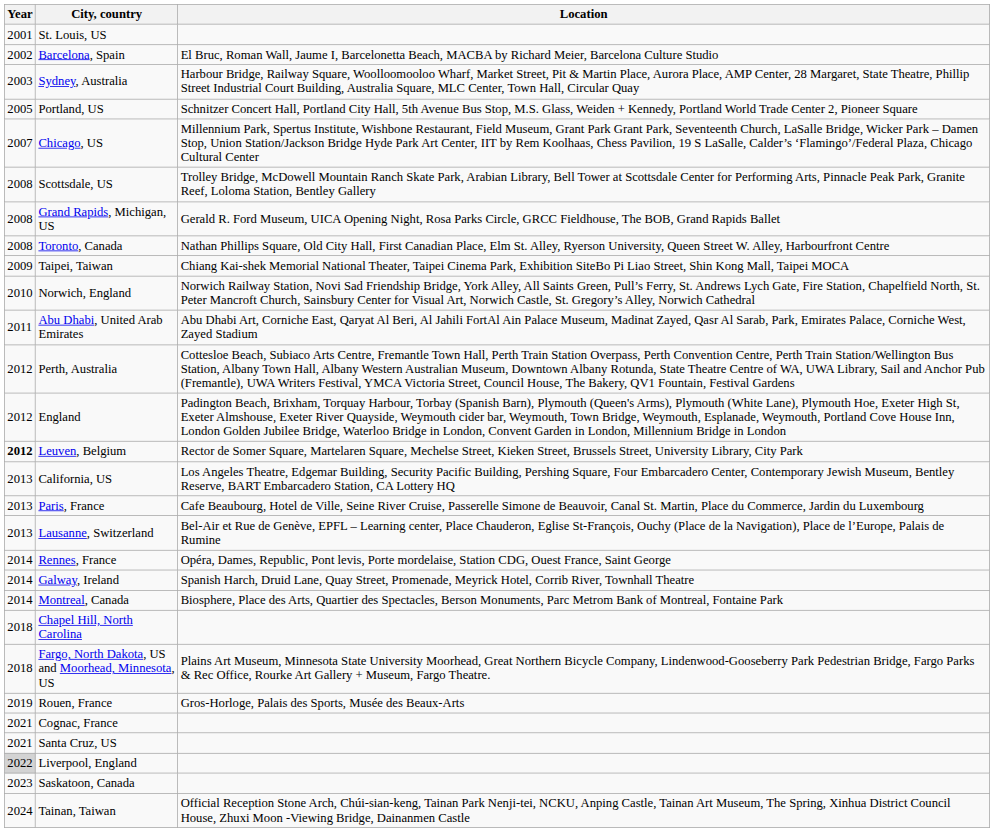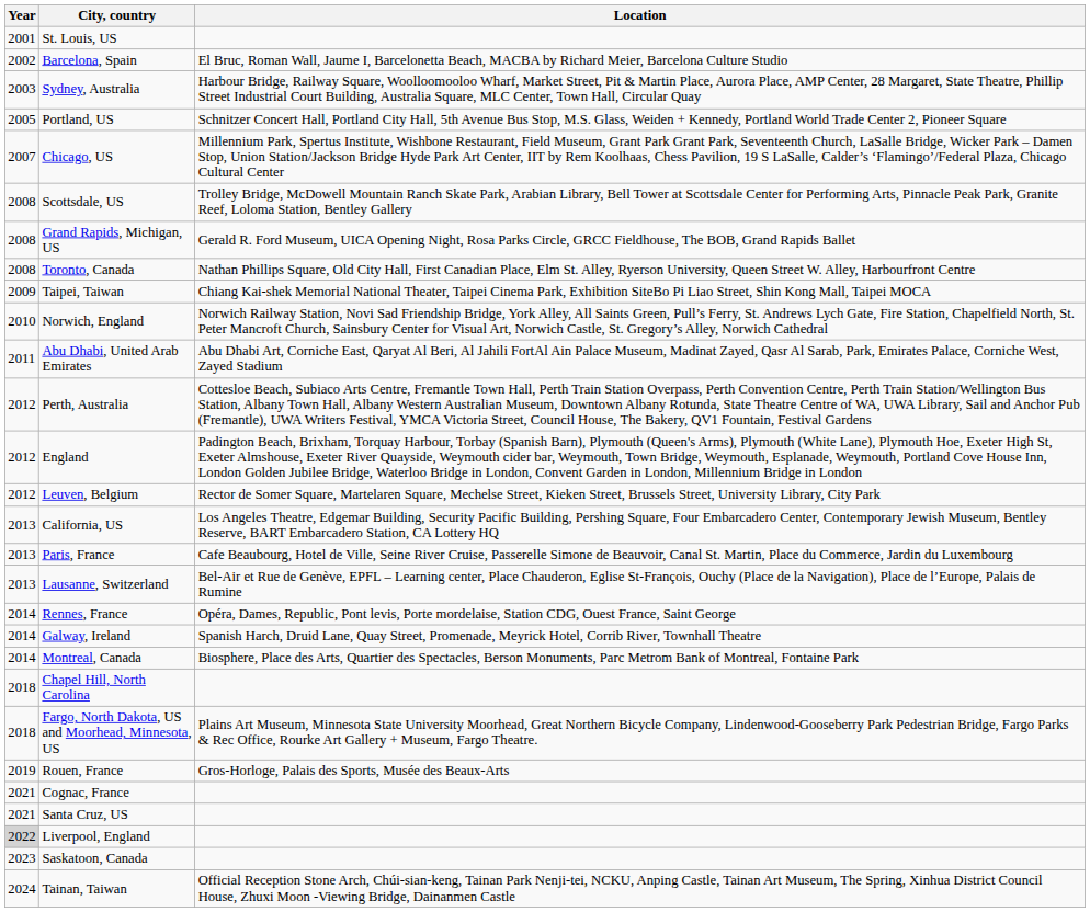Leuven, Belgium | Year: bold -> normal
